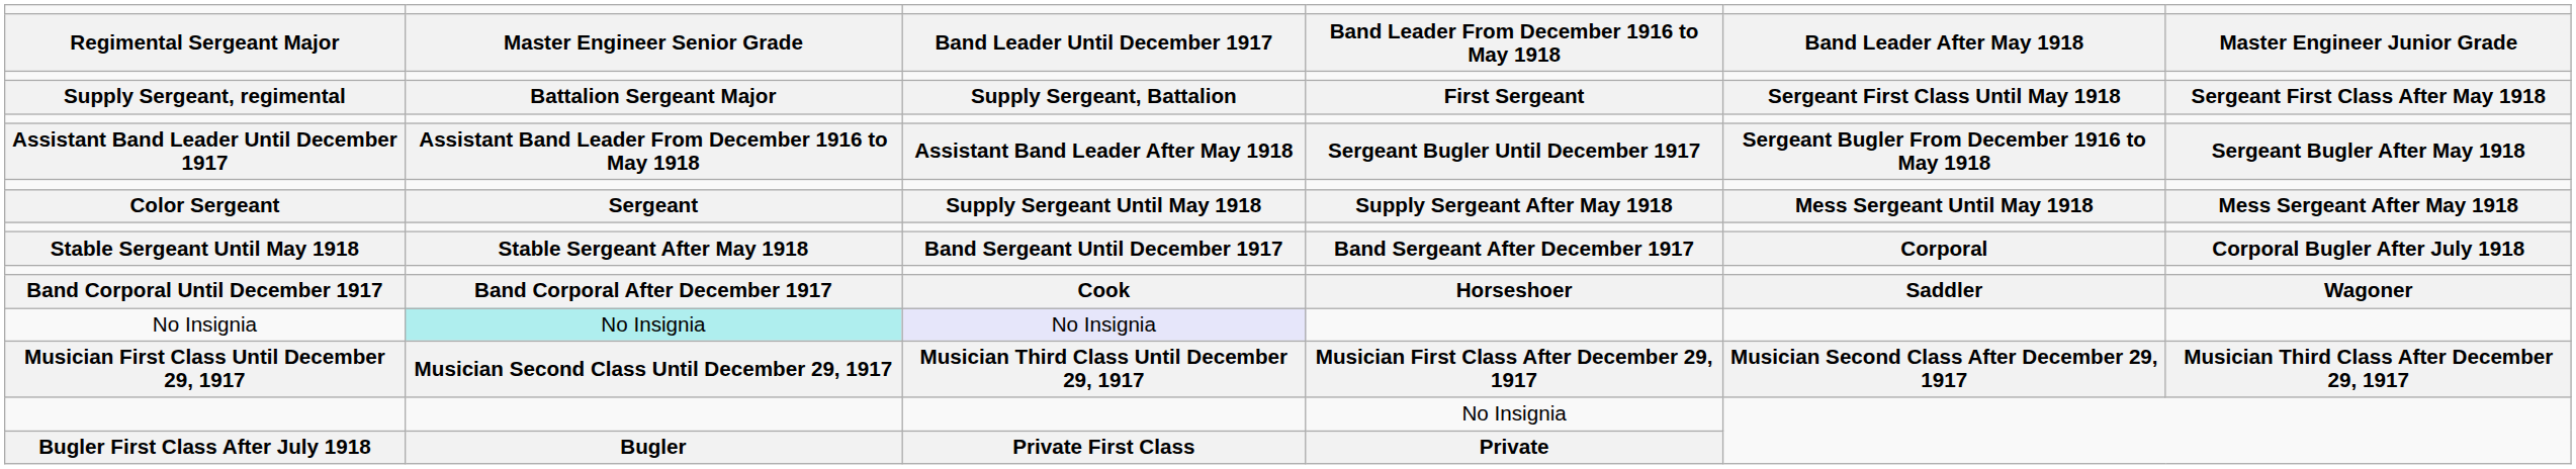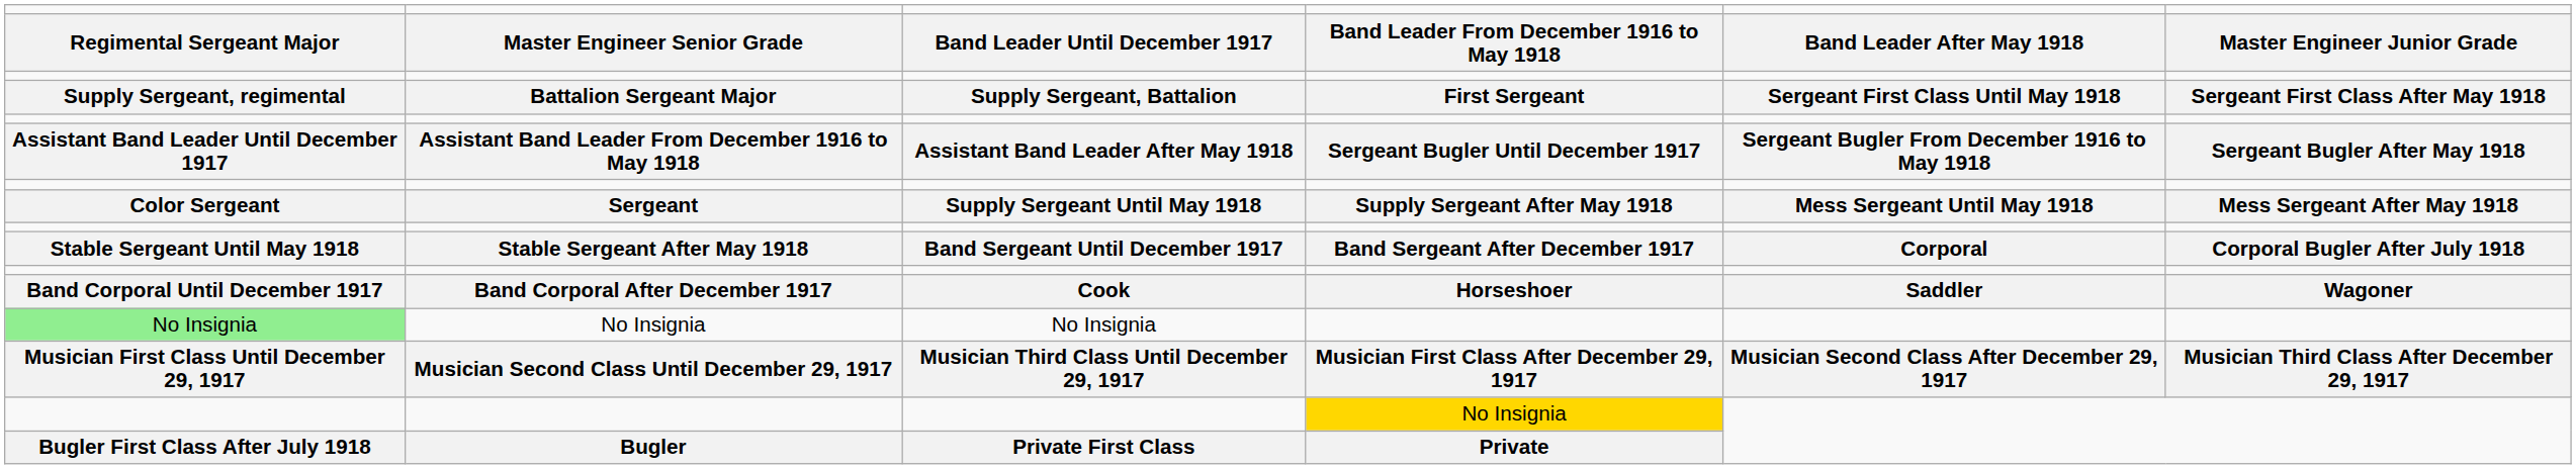row 13 | column 1: no background -> lightgreen background
row 13 | column 2: paleturquoise background -> no background
row 13 | column 3: lavender background -> no background
row 15 | column 4: no background -> gold background
